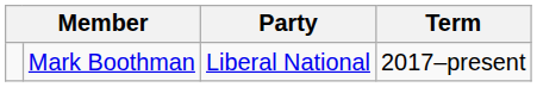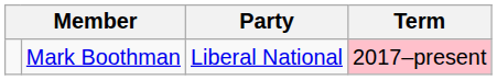Mark Boothman | Term: no background -> pink background
